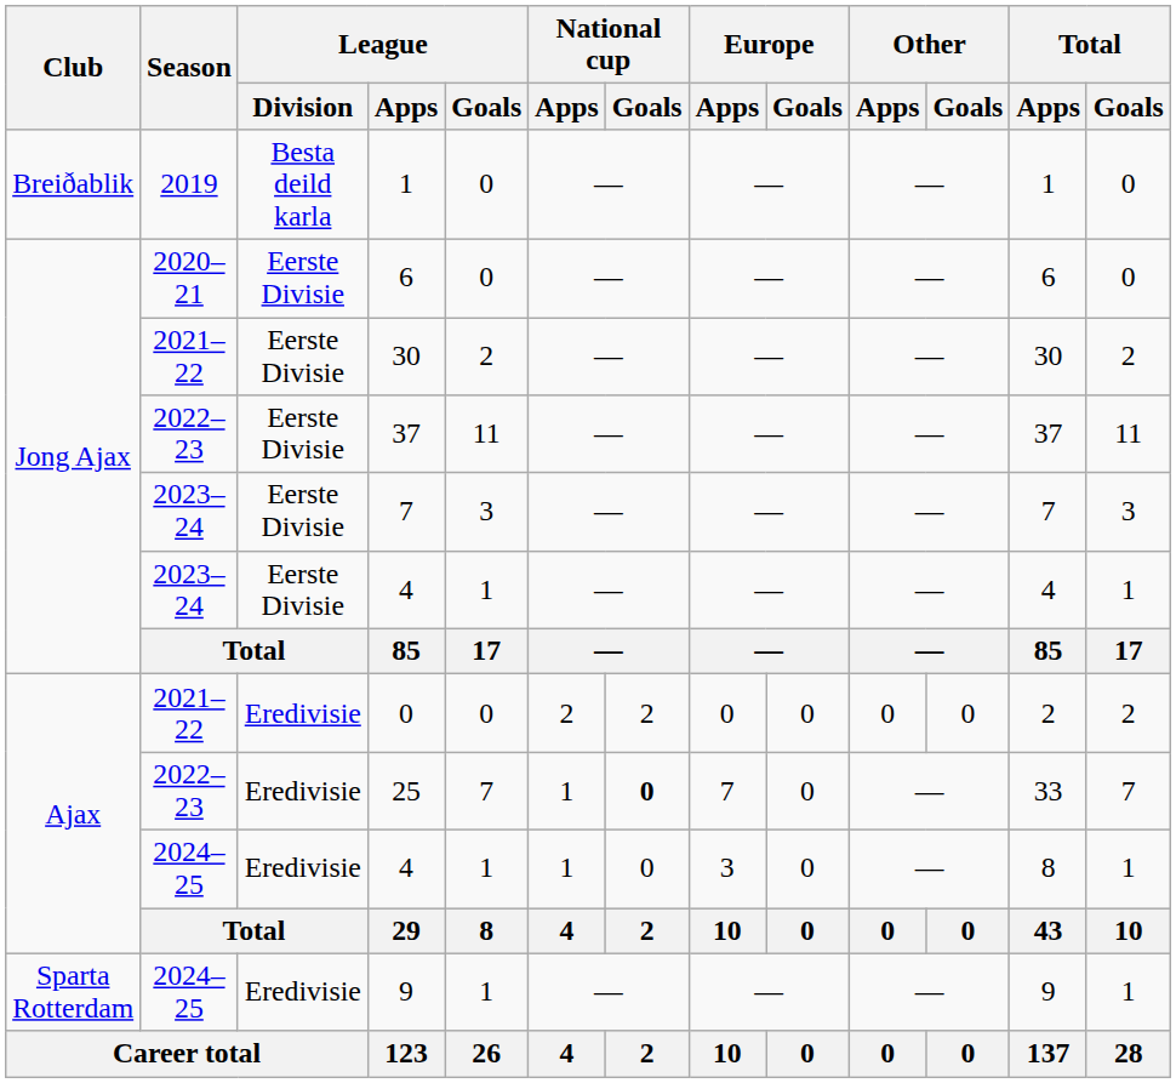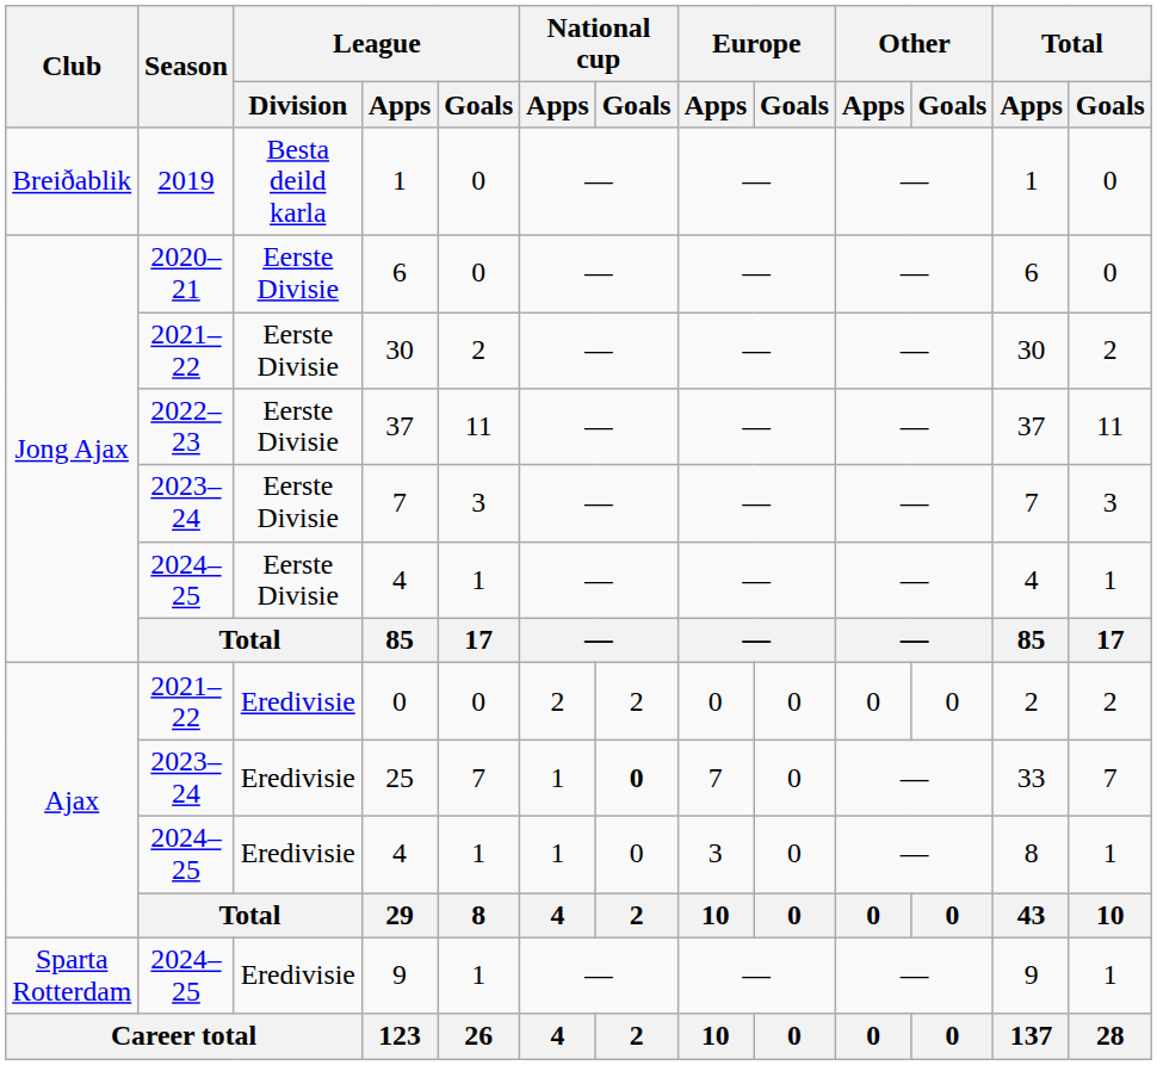Jong Ajax / 4 | Season: 2023–24 -> 2024–25
25 | Season: 2022–23 -> 2023–24
